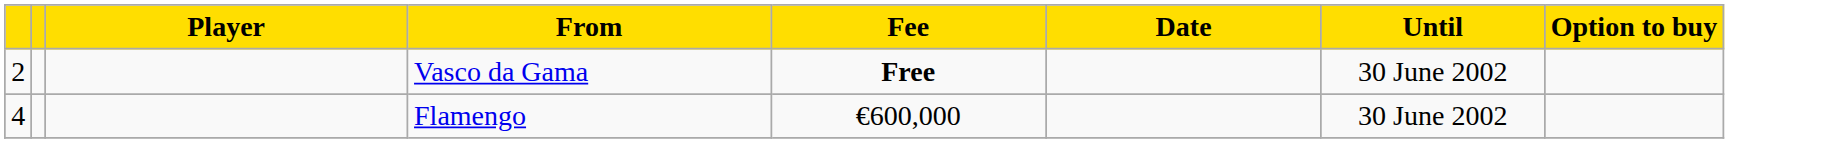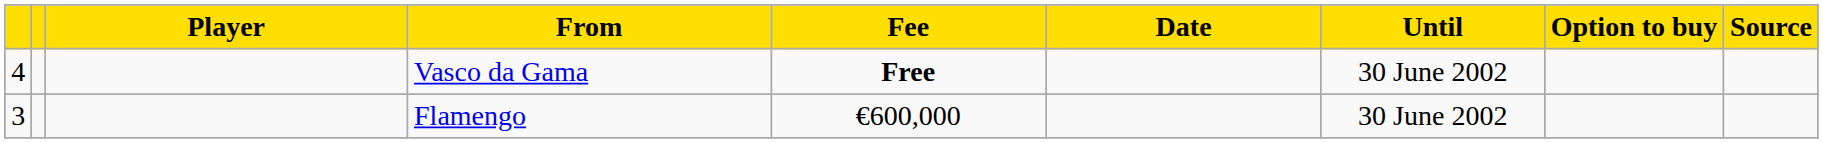+ column: Source
Vasco da Gama | column 1: 2 -> 4
Flamengo | column 1: 4 -> 3
